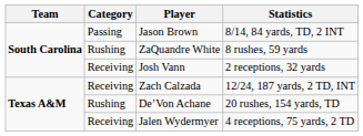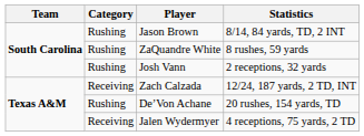Jason Brown | Category: Passing -> Rushing
Josh Vann | Category: Receiving -> Rushing
